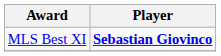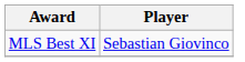MLS Best XI | Player: bold -> normal
